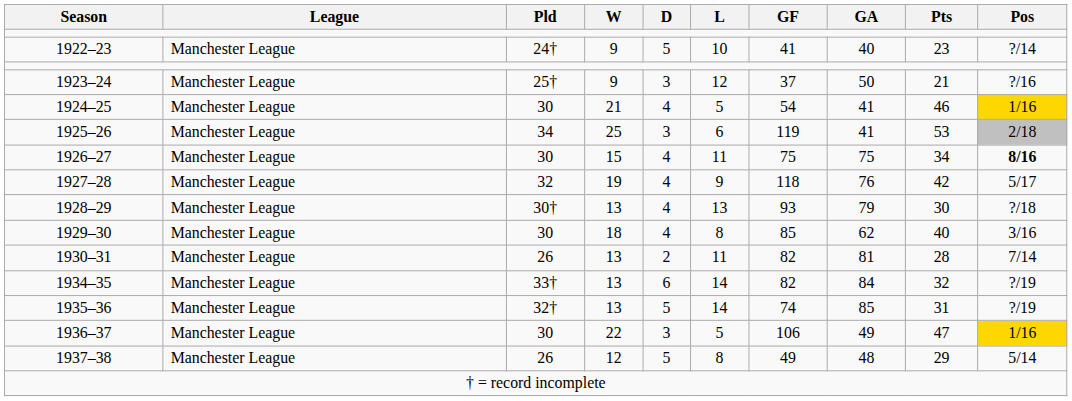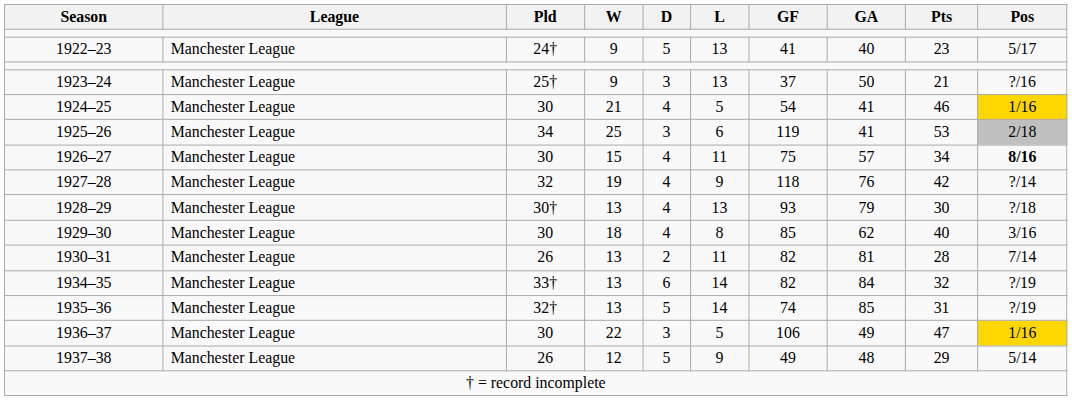1922–23 | L: 10 -> 13
1922–23 | Pos: ?/14 -> 5/17
1923–24 | L: 12 -> 13
1926–27 | GA: 75 -> 57
1927–28 | Pos: 5/17 -> ?/14
1937–38 | L: 8 -> 9
